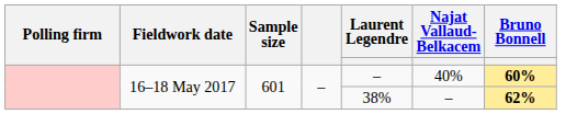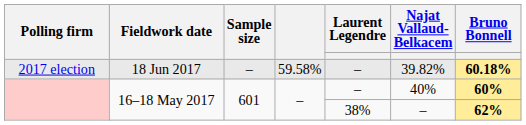+ row: 2017 election | 18 Jun 2017 | – | 59.58% | – | 39.82% | 60.18%
